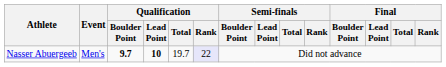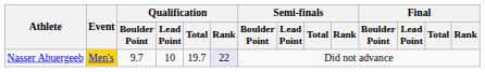Nasser Abuergeeb | Event: no background -> gold background
Nasser Abuergeeb | Qualification / Boulder Point: bold -> normal
Nasser Abuergeeb | Qualification / Lead Point: bold -> normal
